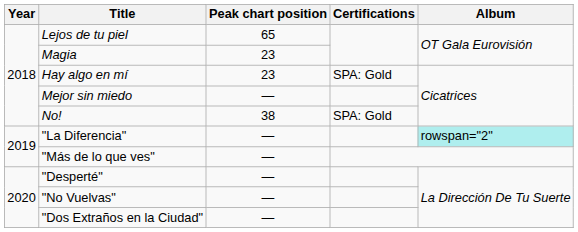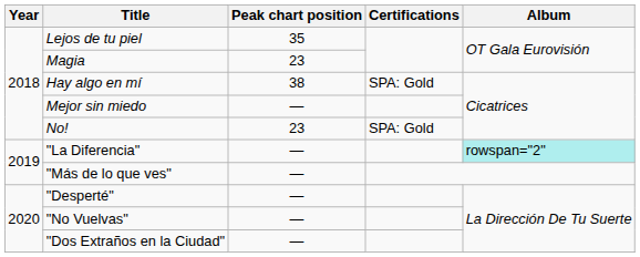Lejos de tu piel | Peak chart position: 65 -> 35
Hay algo en mí | Peak chart position: 23 -> 38
No! | Peak chart position: 38 -> 23
